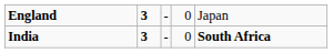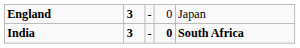India | column 4: normal -> bold
